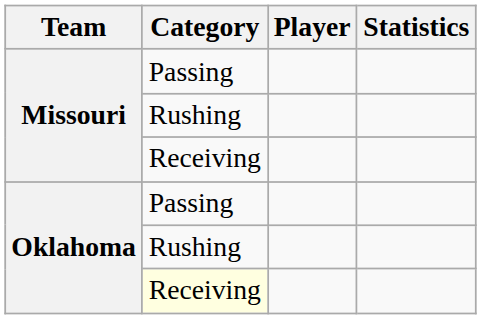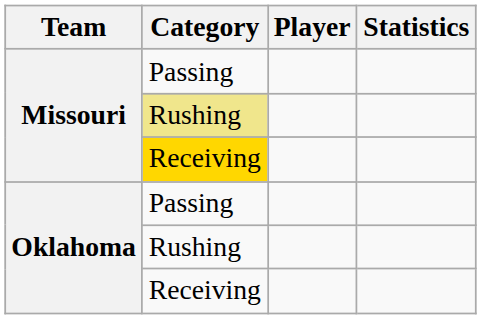Missouri / Rushing | Category: no background -> khaki background
Missouri / Receiving | Category: no background -> gold background
Oklahoma / Receiving | Category: lightyellow background -> no background
